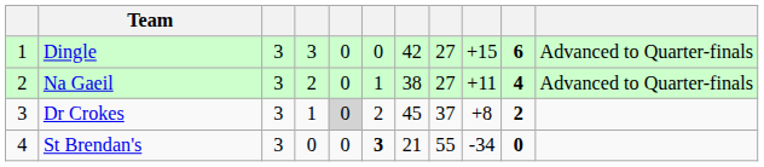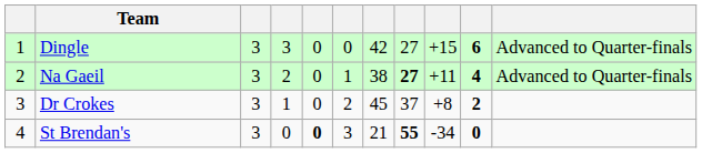Na Gaeil | column 8: normal -> bold
Dr Crokes | column 5: lightgrey background -> no background
St Brendan's | column 5: normal -> bold
St Brendan's | column 6: bold -> normal
St Brendan's | column 8: normal -> bold
